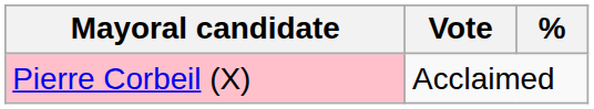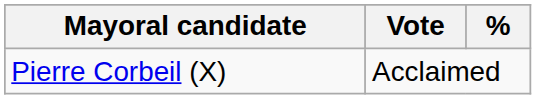Pierre Corbeil (X) | Mayoral candidate: pink background -> no background
